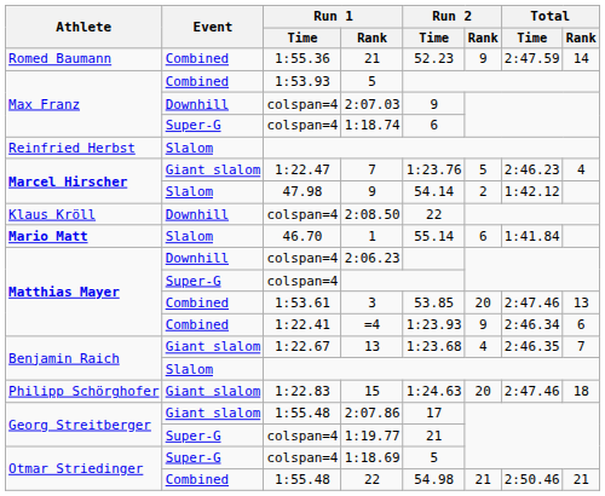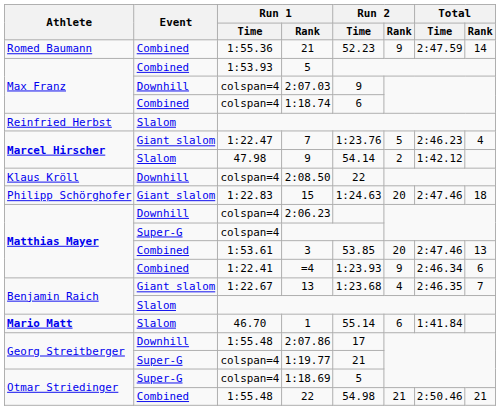1:18.74 | Event: Super-G -> Combined
rows swapped: 1 <-> 15
2:07.86 | Event: Giant slalom -> Downhill
